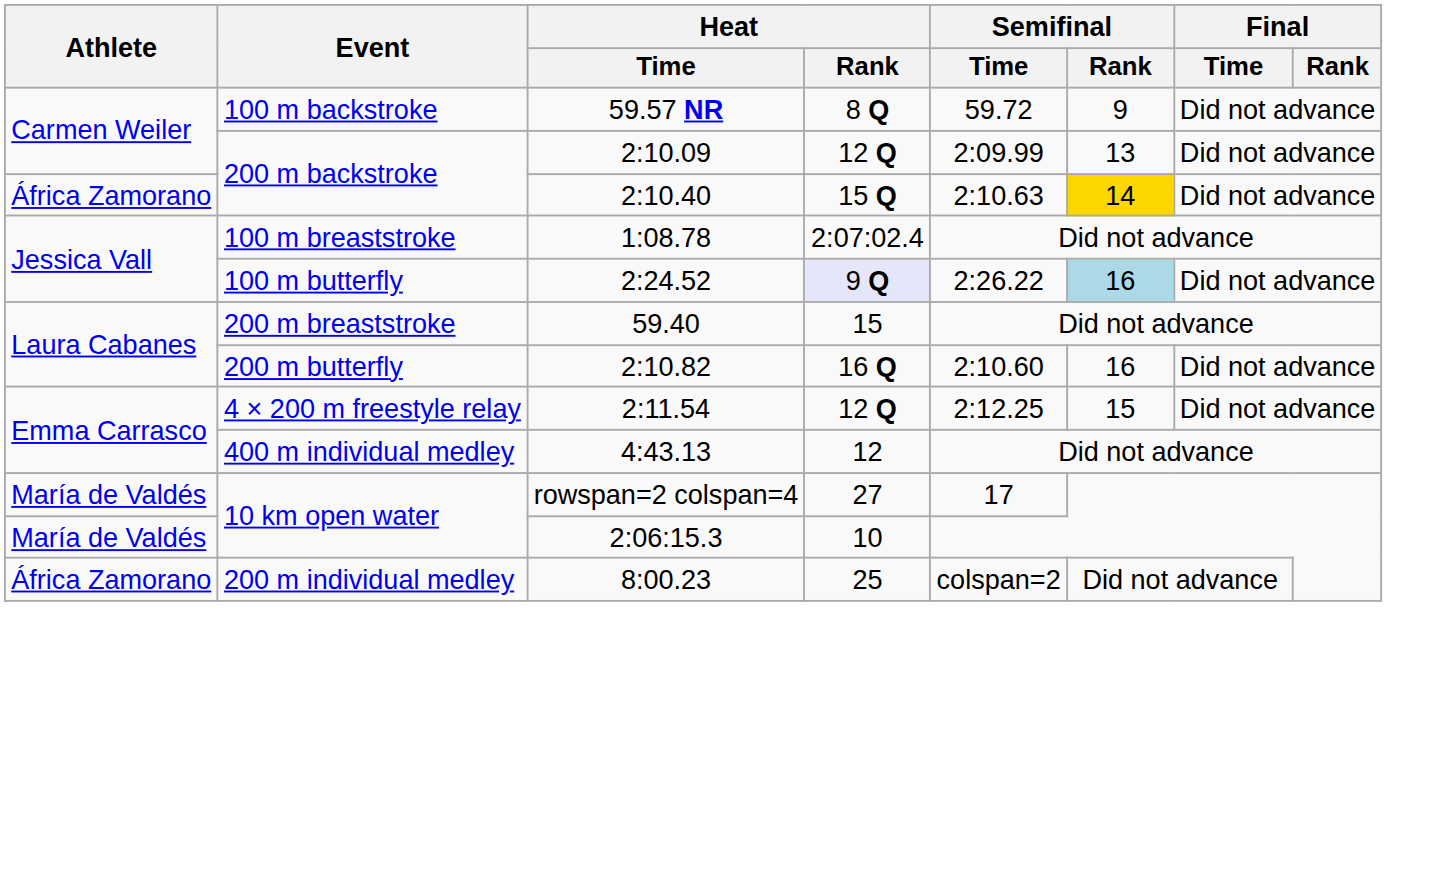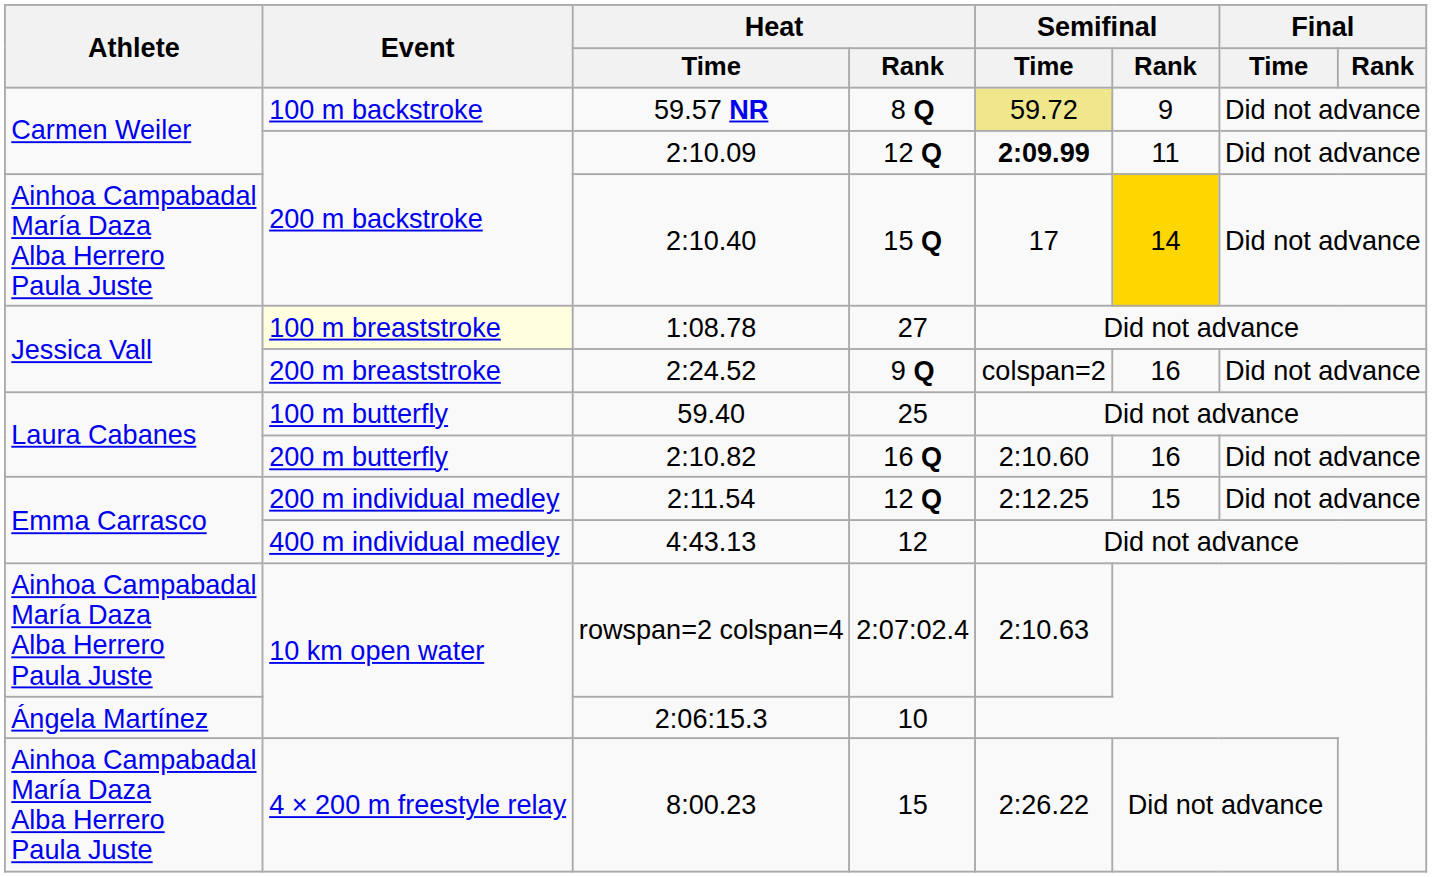59.57 NR | Semifinal / Time: no background -> khaki background
2:10.09 | Semifinal / Time: normal -> bold
2:10.09 | Semifinal / Rank: 13 -> 11
2:10.40 | Athlete: África Zamorano -> Ainhoa Campabadal María Daza Alba Herrero Paula Juste
2:10.40 | Semifinal / Time: 2:10.63 -> 17
1:08.78 | Event: no background -> lightyellow background
1:08.78 | Heat / Rank: 2:07:02.4 -> 27
2:24.52 | Event: 100 m butterfly -> 200 m breaststroke
2:24.52 | Heat / Rank: lavender background -> no background
2:24.52 | Semifinal / Time: 2:26.22 -> colspan=2
2:24.52 | Semifinal / Rank: lightblue background -> no background
59.40 | Event: 200 m breaststroke -> 100 m butterfly
59.40 | Heat / Rank: 15 -> 25
2:11.54 | Event: 4 × 200 m freestyle relay -> 200 m individual medley
rowspan=2 colspan=4 | Athlete: María de Valdés -> Ainhoa Campabadal María Daza Alba Herrero Paula Juste
rowspan=2 colspan=4 | Heat / Rank: 27 -> 2:07:02.4
rowspan=2 colspan=4 | Semifinal / Time: 17 -> 2:10.63
2:06:15.3 | Athlete: María de Valdés -> Ángela Martínez
8:00.23 | Athlete: África Zamorano -> Ainhoa Campabadal María Daza Alba Herrero Paula Juste
8:00.23 | Event: 200 m individual medley -> 4 × 200 m freestyle relay
8:00.23 | Heat / Rank: 25 -> 15
8:00.23 | Semifinal / Time: colspan=2 -> 2:26.22
